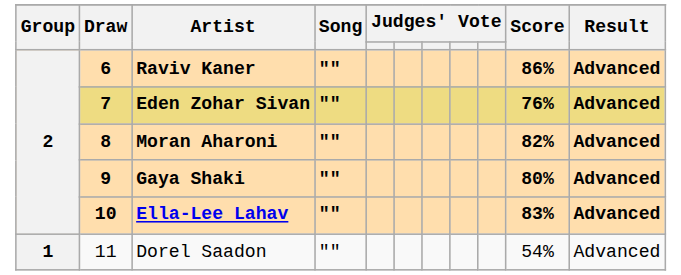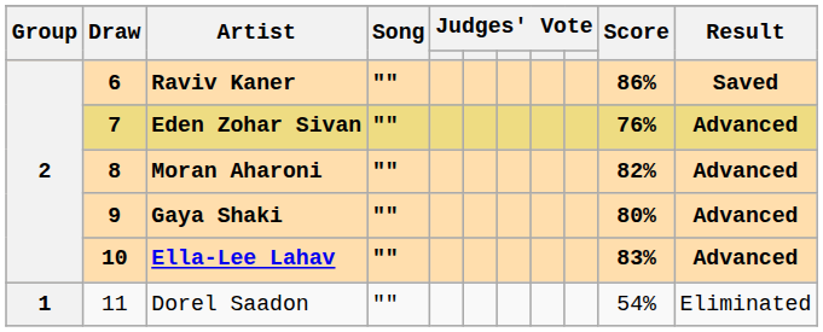Raviv Kaner | Result: Advanced -> Saved
Dorel Saadon | Result: Advanced -> Eliminated
